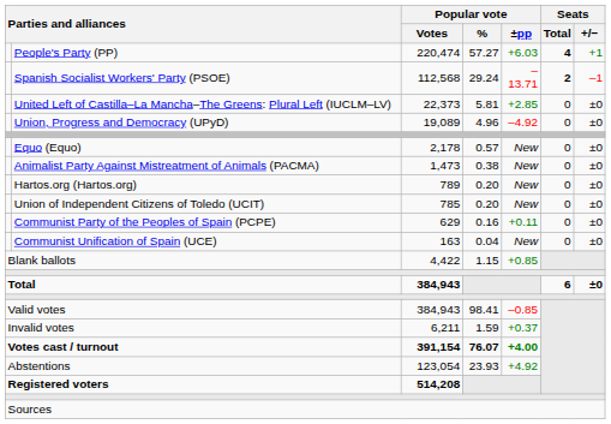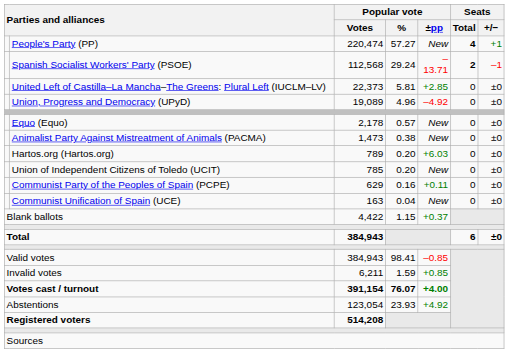People's Party (PP) | Popular vote / ±pp: +6.03 -> New
Hartos.org (Hartos.org) | Popular vote / ±pp: New -> +6.03
Blank ballots | Popular vote / ±pp: +0.85 -> +0.37
Invalid votes | Popular vote / ±pp: +0.37 -> +0.85
